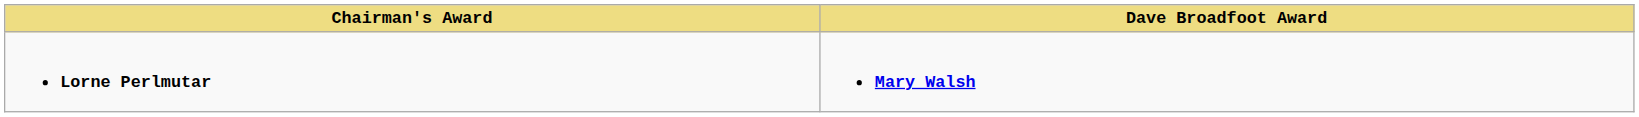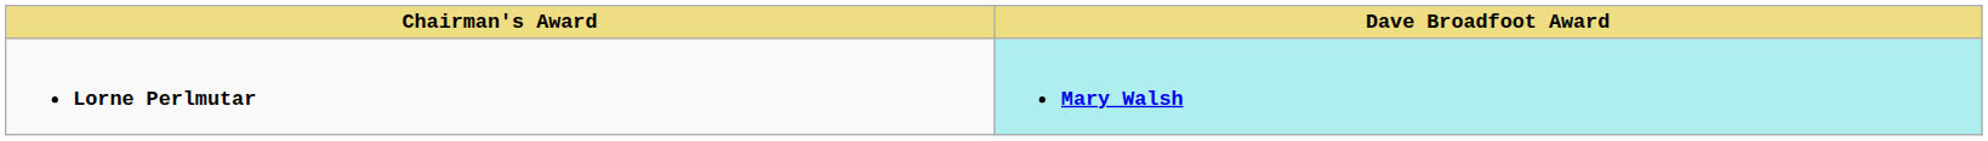Lorne Perlmutar | Dave Broadfoot Award: no background -> paleturquoise background
